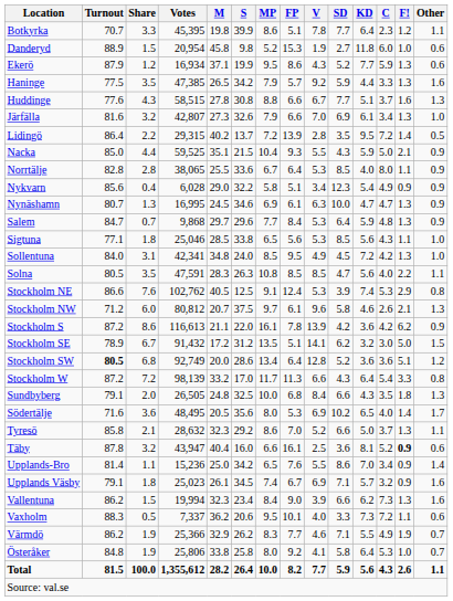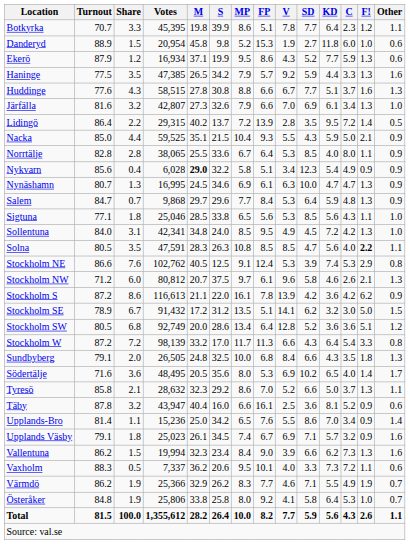Nykvarn | M: normal -> bold
Solna | F!: normal -> bold
Stockholm SW | Turnout: bold -> normal
Täby | F!: bold -> normal
